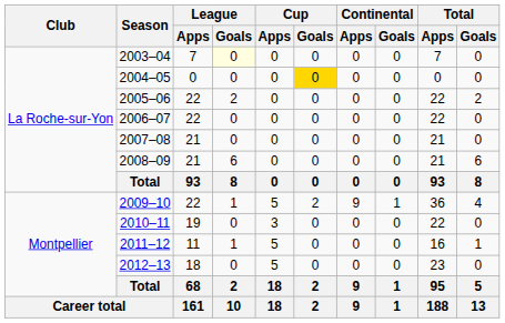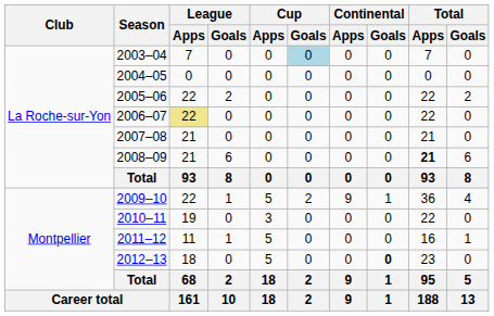2003–04 | League / Goals: lightyellow background -> no background
2003–04 | Cup / Goals: no background -> lightblue background
2004–05 | Cup / Goals: gold background -> no background
2006–07 | League / Apps: no background -> khaki background
2008–09 | Total / Apps: normal -> bold
2012–13 | Continental / Goals: normal -> bold
